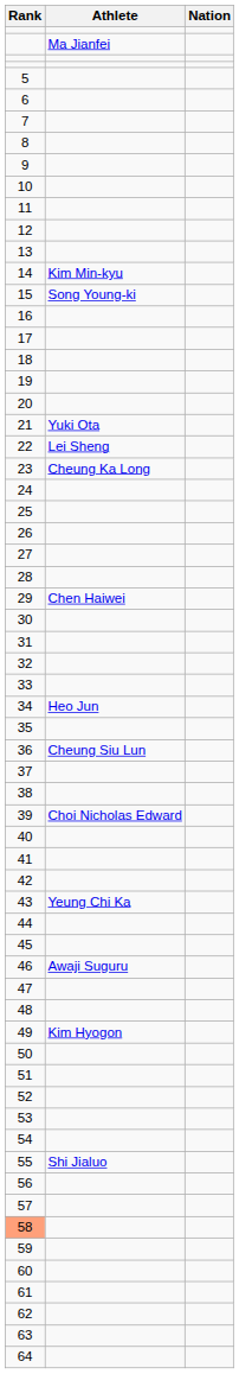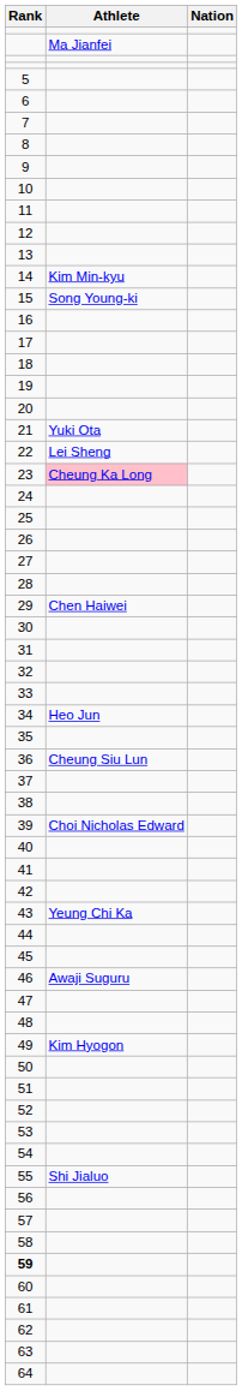23 | Athlete: no background -> pink background
58 | Rank: lightsalmon background -> no background
59 | Rank: normal -> bold
